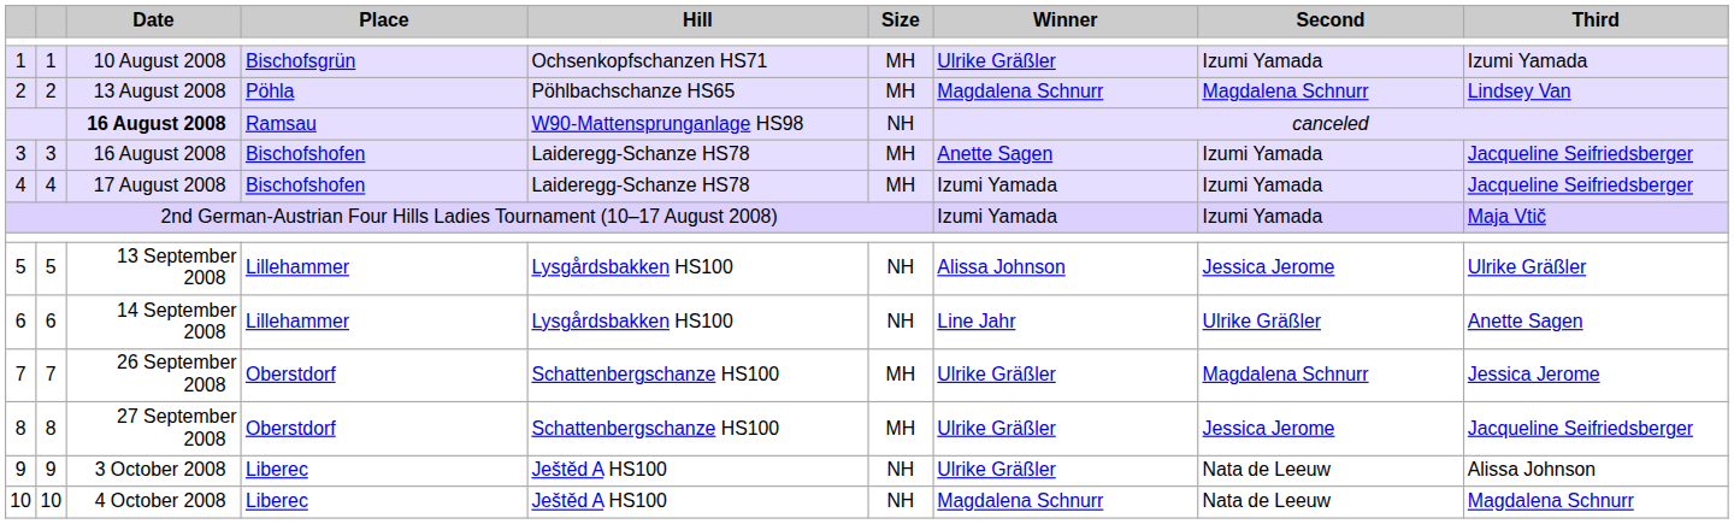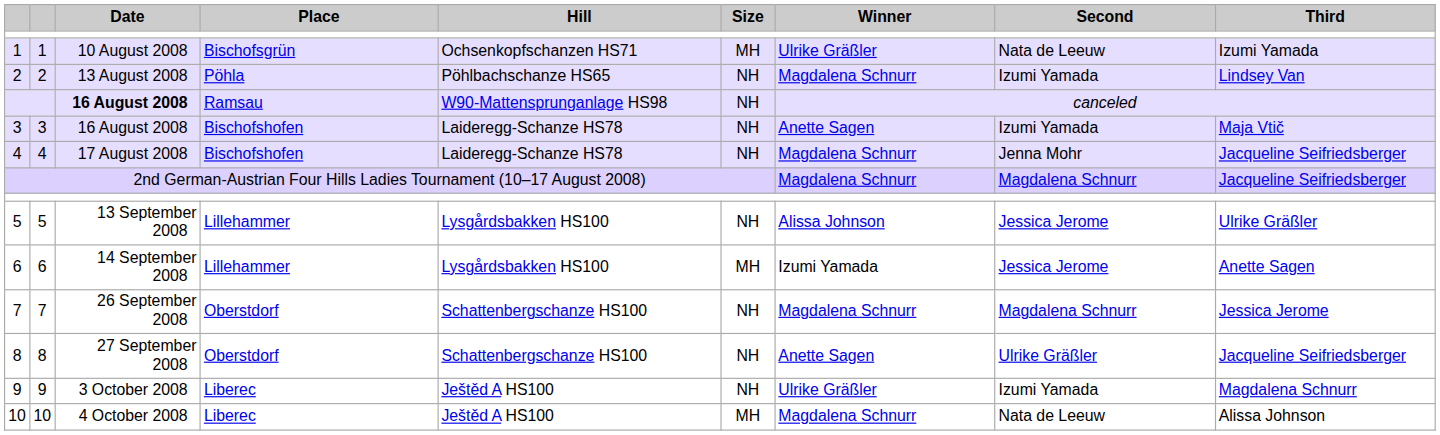row 3 | Second: Izumi Yamada -> Nata de Leeuw
row 4 | Size: MH -> NH
row 4 | Second: Magdalena Schnurr -> Izumi Yamada
row 6 | Size: MH -> NH
row 6 | Third: Jacqueline Seifriedsberger -> Maja Vtič
row 7 | Size: MH -> NH
row 7 | Winner: Izumi Yamada -> Magdalena Schnurr
row 7 | Second: Izumi Yamada -> Jenna Mohr
row 8 | Winner: Izumi Yamada -> Magdalena Schnurr
row 8 | Second: Izumi Yamada -> Magdalena Schnurr
row 8 | Third: Maja Vtič -> Jacqueline Seifriedsberger
row 11 | Size: NH -> MH
row 11 | Winner: Line Jahr -> Izumi Yamada
row 11 | Second: Ulrike Gräßler -> Jessica Jerome
row 12 | Size: MH -> NH
row 12 | Winner: Ulrike Gräßler -> Magdalena Schnurr
row 13 | Size: MH -> NH
row 13 | Winner: Ulrike Gräßler -> Anette Sagen
row 13 | Second: Jessica Jerome -> Ulrike Gräßler
row 14 | Second: Nata de Leeuw -> Izumi Yamada
row 14 | Third: Alissa Johnson -> Magdalena Schnurr
row 15 | Size: NH -> MH
row 15 | Third: Magdalena Schnurr -> Alissa Johnson
